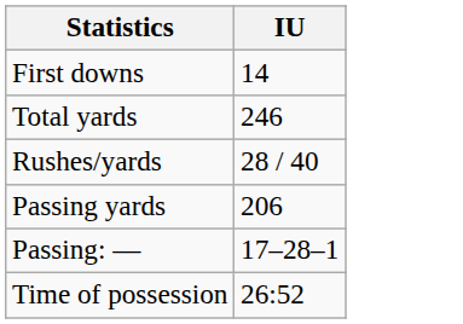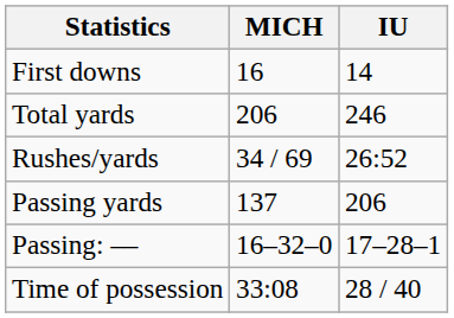+ column: MICH | 16 | 206 | 34 / 69 | 137 | 16–32–0 | 33:08
Rushes/yards | IU: 28 / 40 -> 26:52
Time of possession | IU: 26:52 -> 28 / 40
